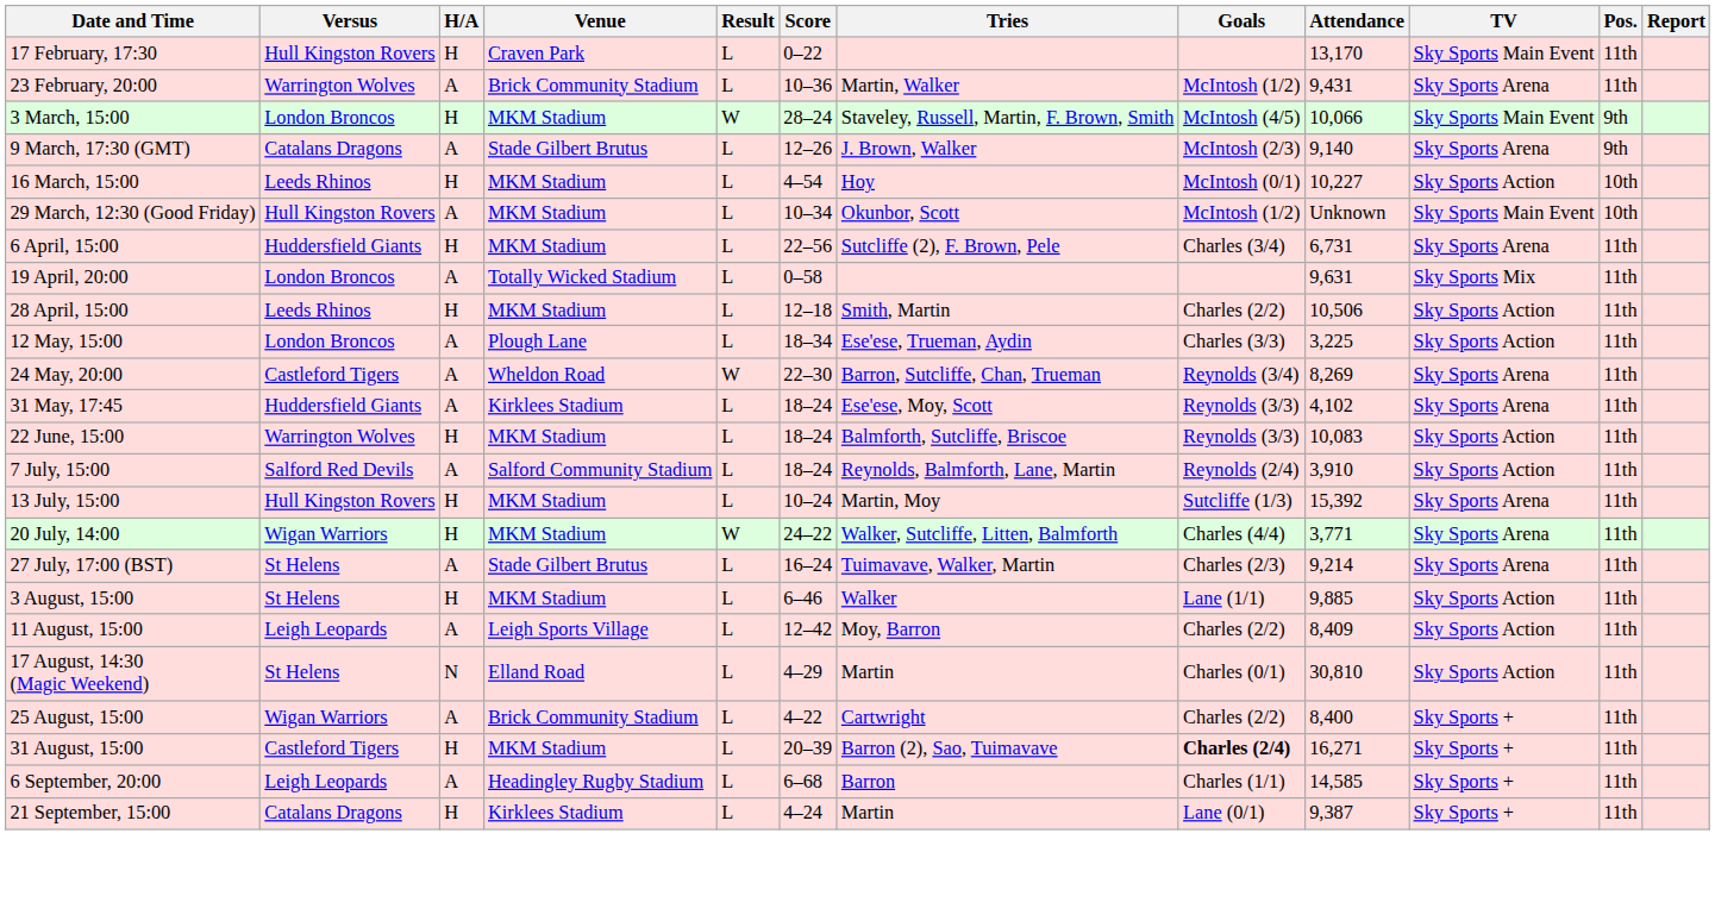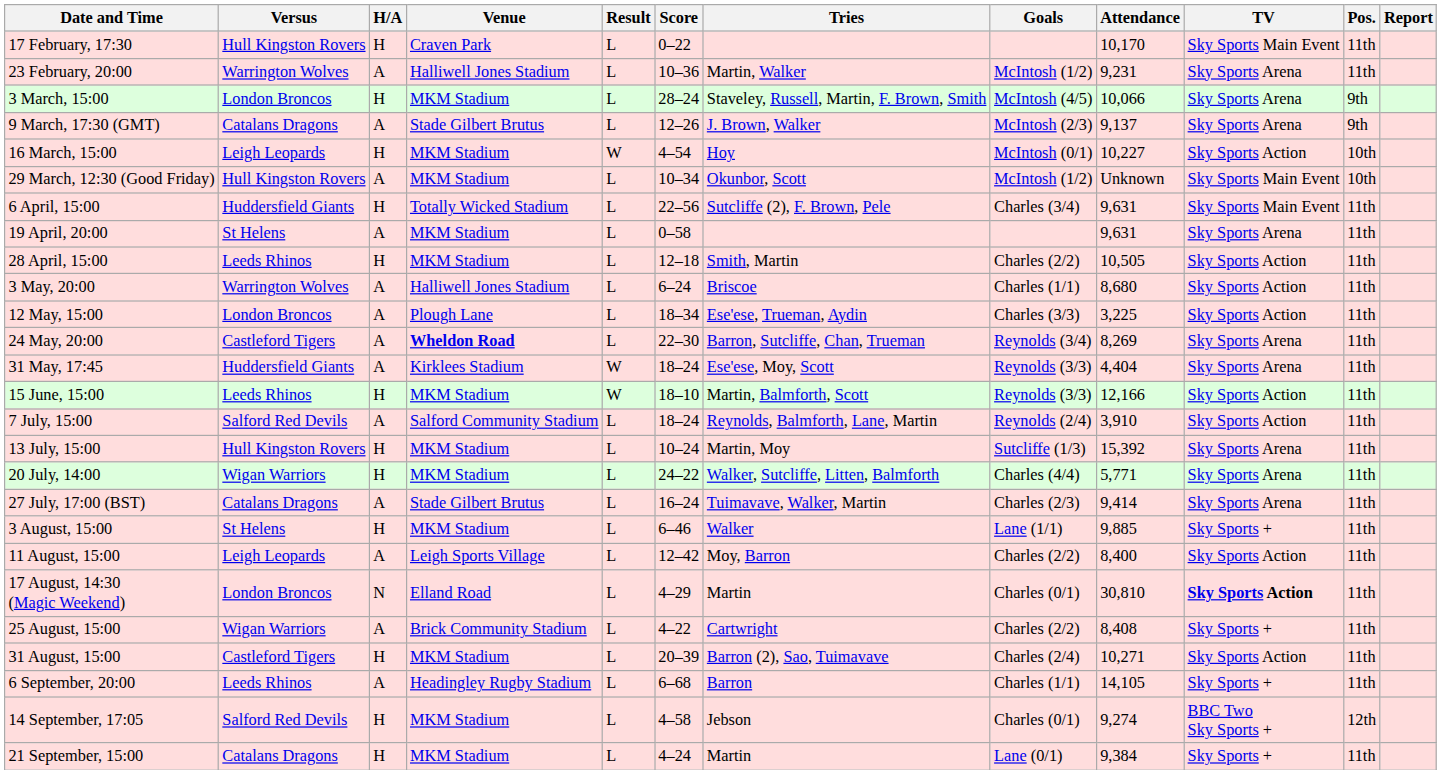17 February, 17:30 | Attendance: 13,170 -> 10,170
23 February, 20:00 | Venue: Brick Community Stadium -> Halliwell Jones Stadium
23 February, 20:00 | Attendance: 9,431 -> 9,231
3 March, 15:00 | Result: W -> L
3 March, 15:00 | TV: Sky Sports Main Event -> Sky Sports Arena
9 March, 17:30 (GMT) | Attendance: 9,140 -> 9,137
16 March, 15:00 | Versus: Leeds Rhinos -> Leigh Leopards
16 March, 15:00 | Result: L -> W
6 April, 15:00 | Venue: MKM Stadium -> Totally Wicked Stadium
6 April, 15:00 | Attendance: 6,731 -> 9,631
6 April, 15:00 | TV: Sky Sports Arena -> Sky Sports Main Event
19 April, 20:00 | Versus: London Broncos -> St Helens
19 April, 20:00 | Venue: Totally Wicked Stadium -> MKM Stadium
19 April, 20:00 | TV: Sky Sports Mix -> Sky Sports Arena
28 April, 15:00 | Attendance: 10,506 -> 10,505
+ row: 3 May, 20:00 | Warrington Wolves | A | Halliwell Jones Stadium | L | 6–24 | Briscoe | Charles (1/1) | 8,680 | Sky Sports Action | 11th
24 May, 20:00 | Venue: normal -> bold
24 May, 20:00 | Result: W -> L
31 May, 17:45 | Result: L -> W
31 May, 17:45 | Attendance: 4,102 -> 4,404
+ row: 15 June, 15:00 | Leeds Rhinos | H | MKM Stadium | W | 18–10 | Martin, Balmforth, Scott | Reynolds (3/3) | 12,166 | Sky Sports Action | 11th
- row: 22 June, 15:00 | Warrington Wolves | H | MKM Stadium | L | 18–24 | Balmforth, Sutcliffe, Briscoe | Reynolds (3/3) | 10,083 | Sky Sports Action | 11th
20 July, 14:00 | Result: W -> L
20 July, 14:00 | Attendance: 3,771 -> 5,771
27 July, 17:00 (BST) | Versus: St Helens -> Catalans Dragons
27 July, 17:00 (BST) | Attendance: 9,214 -> 9,414
3 August, 15:00 | TV: Sky Sports Action -> Sky Sports +
11 August, 15:00 | Attendance: 8,409 -> 8,400
17 August, 14:30 (Magic Weekend) | Versus: St Helens -> London Broncos
17 August, 14:30 (Magic Weekend) | TV: normal -> bold
25 August, 15:00 | Attendance: 8,400 -> 8,408
31 August, 15:00 | Goals: bold -> normal
31 August, 15:00 | Attendance: 16,271 -> 10,271
31 August, 15:00 | TV: Sky Sports + -> Sky Sports Action
6 September, 20:00 | Versus: Leigh Leopards -> Leeds Rhinos
6 September, 20:00 | Attendance: 14,585 -> 14,105
+ row: 14 September, 17:05 | Salford Red Devils | H | MKM Stadium | L | 4–58 | Jebson | Charles (0/1) | 9,274 | BBC Two Sky Sports + | 12th
21 September, 15:00 | Venue: Kirklees Stadium -> MKM Stadium
21 September, 15:00 | Attendance: 9,387 -> 9,384
